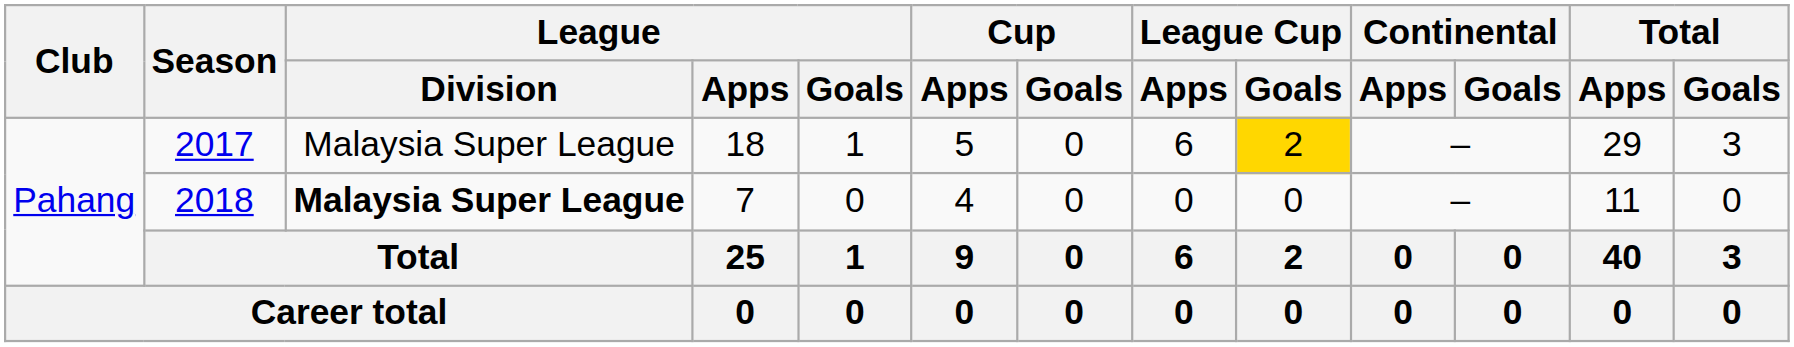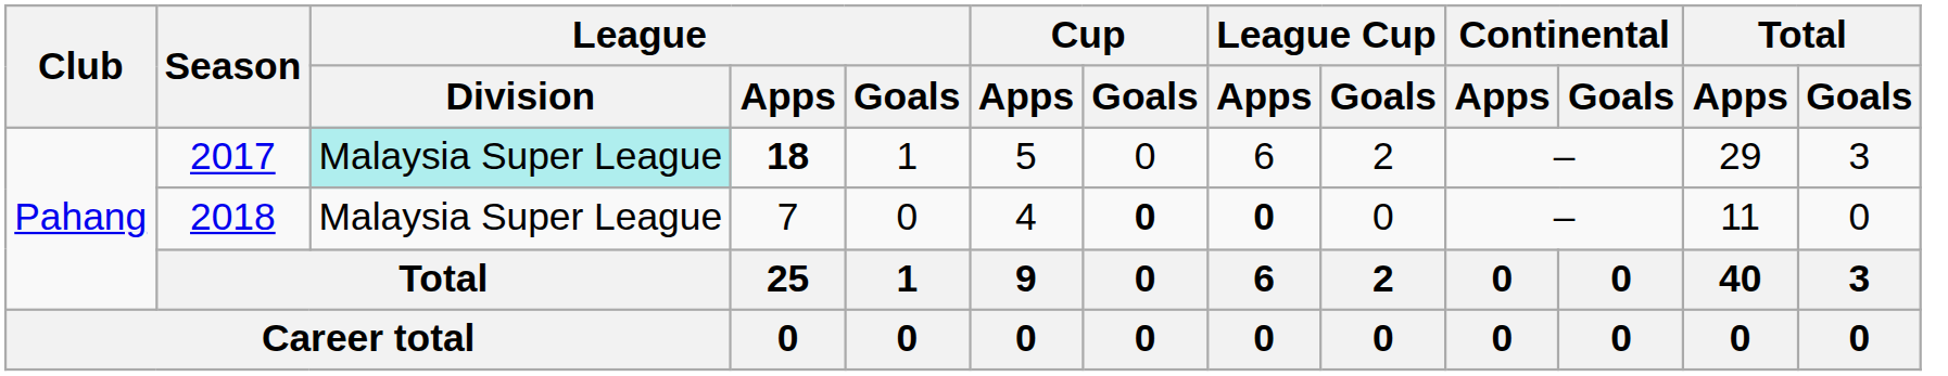2017 | League / Division: no background -> paleturquoise background
2017 | League / Apps: normal -> bold
2017 | League Cup / Goals: gold background -> no background
2018 | League / Division: bold -> normal
2018 | Cup / Goals: normal -> bold
2018 | League Cup / Apps: normal -> bold
